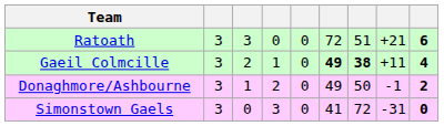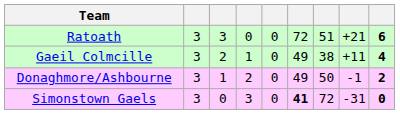Gaeil Colmcille | column 6: bold -> normal
Gaeil Colmcille | column 7: bold -> normal
Simonstown Gaels | column 6: normal -> bold
